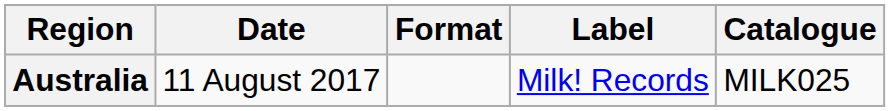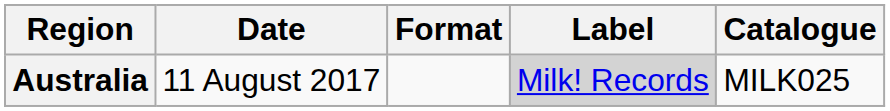Australia | Label: no background -> lightgrey background
